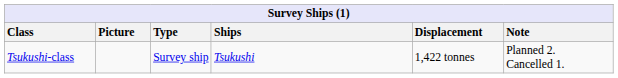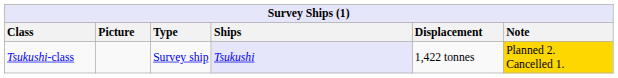Tsukushi-class | Ships: no background -> lavender background
Tsukushi-class | Note: no background -> gold background
